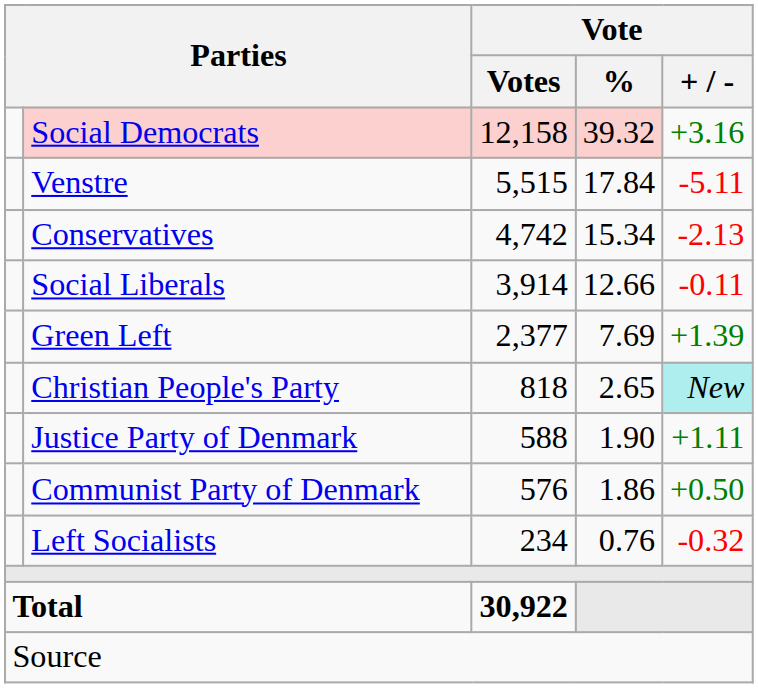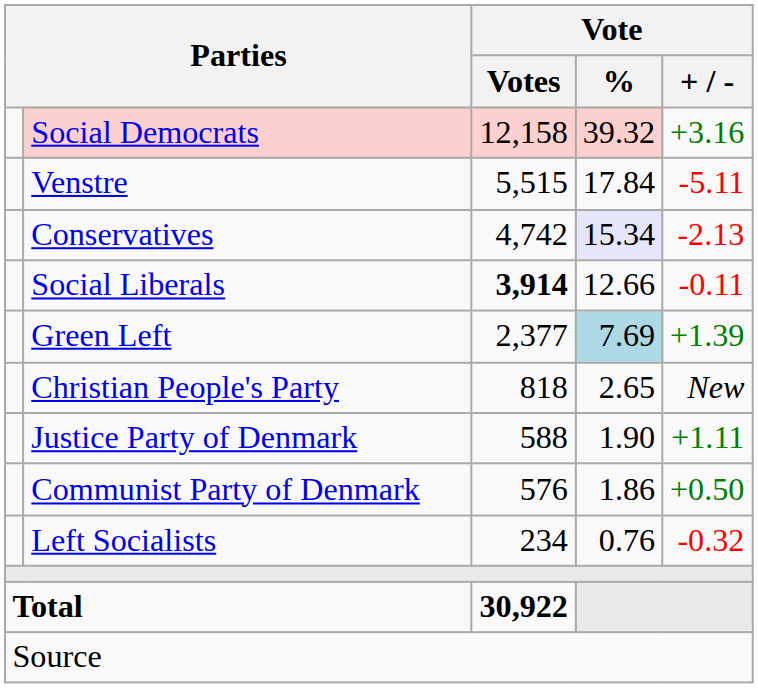Conservatives | Vote / %: no background -> lavender background
Social Liberals | Vote / Votes: normal -> bold
Green Left | Vote / %: no background -> lightblue background
Christian People's Party | Vote / + / -: paleturquoise background -> no background
